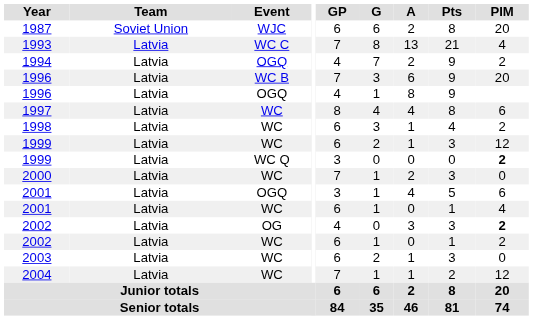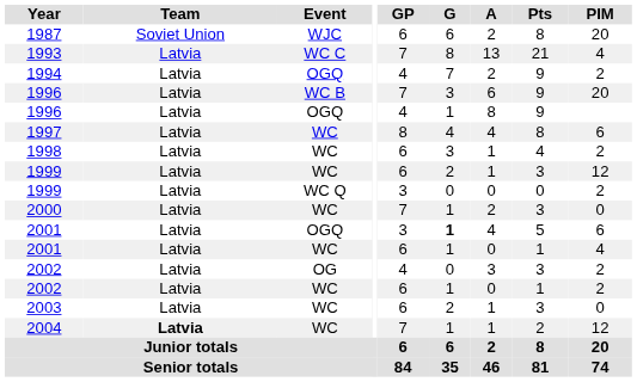1999 / WC Q | PIM: bold -> normal
2001 / OGQ | G: normal -> bold
2002 / OG | PIM: bold -> normal
2004 | Team: normal -> bold
